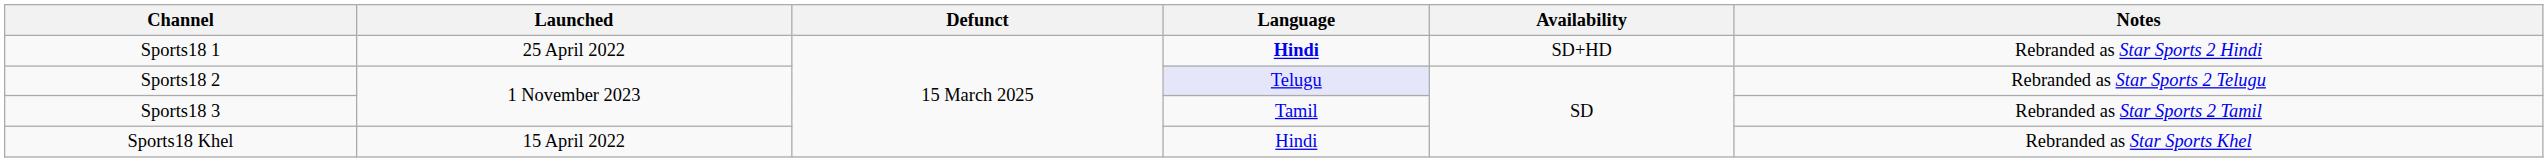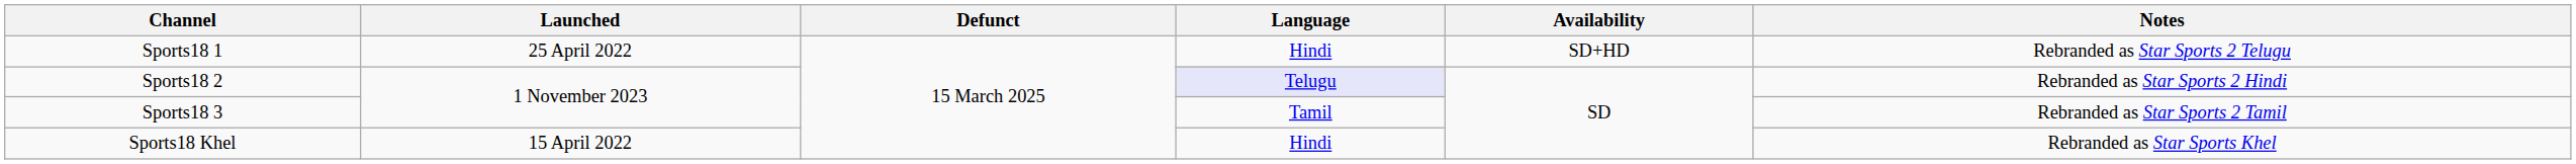Sports18 1 | Language: bold -> normal
Sports18 1 | Notes: Rebranded as Star Sports 2 Hindi -> Rebranded as Star Sports 2 Telugu
Sports18 2 | Notes: Rebranded as Star Sports 2 Telugu -> Rebranded as Star Sports 2 Hindi
